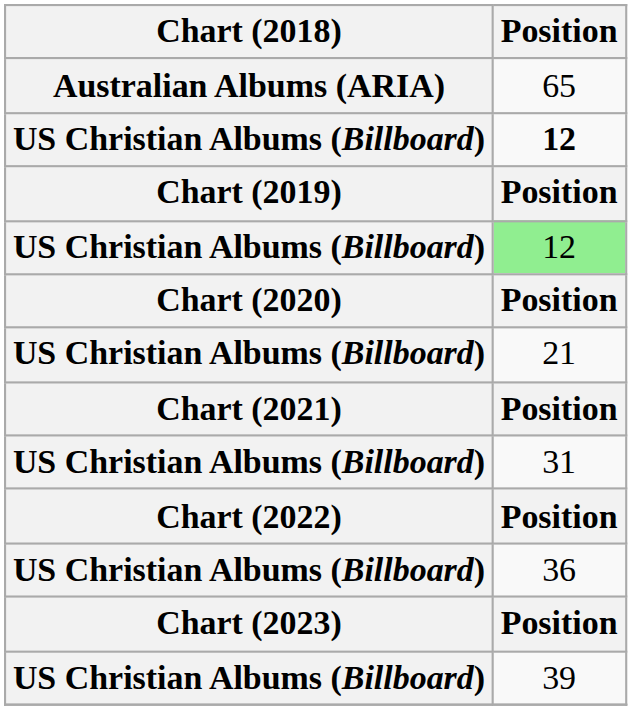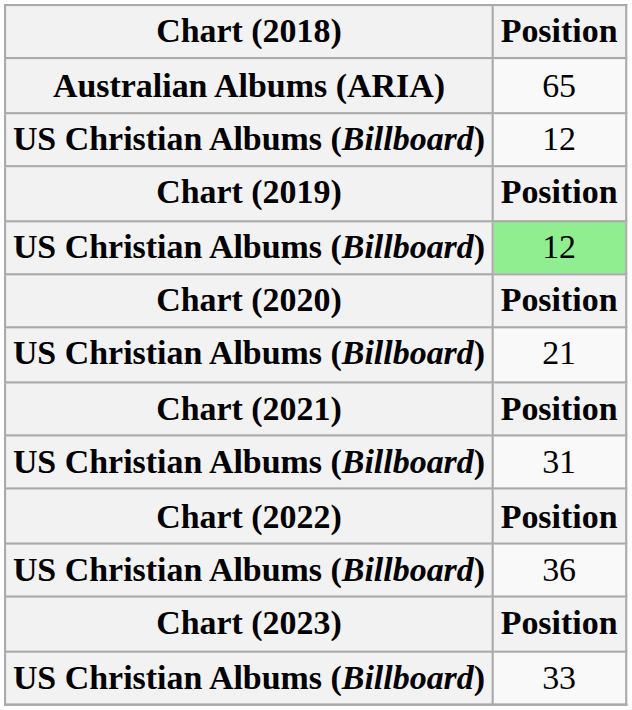row 3 | Position: bold -> normal
row 13 | Position: 39 -> 33
